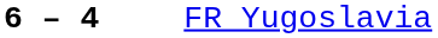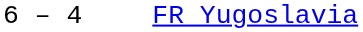FR Yugoslavia | column 1: bold -> normal
